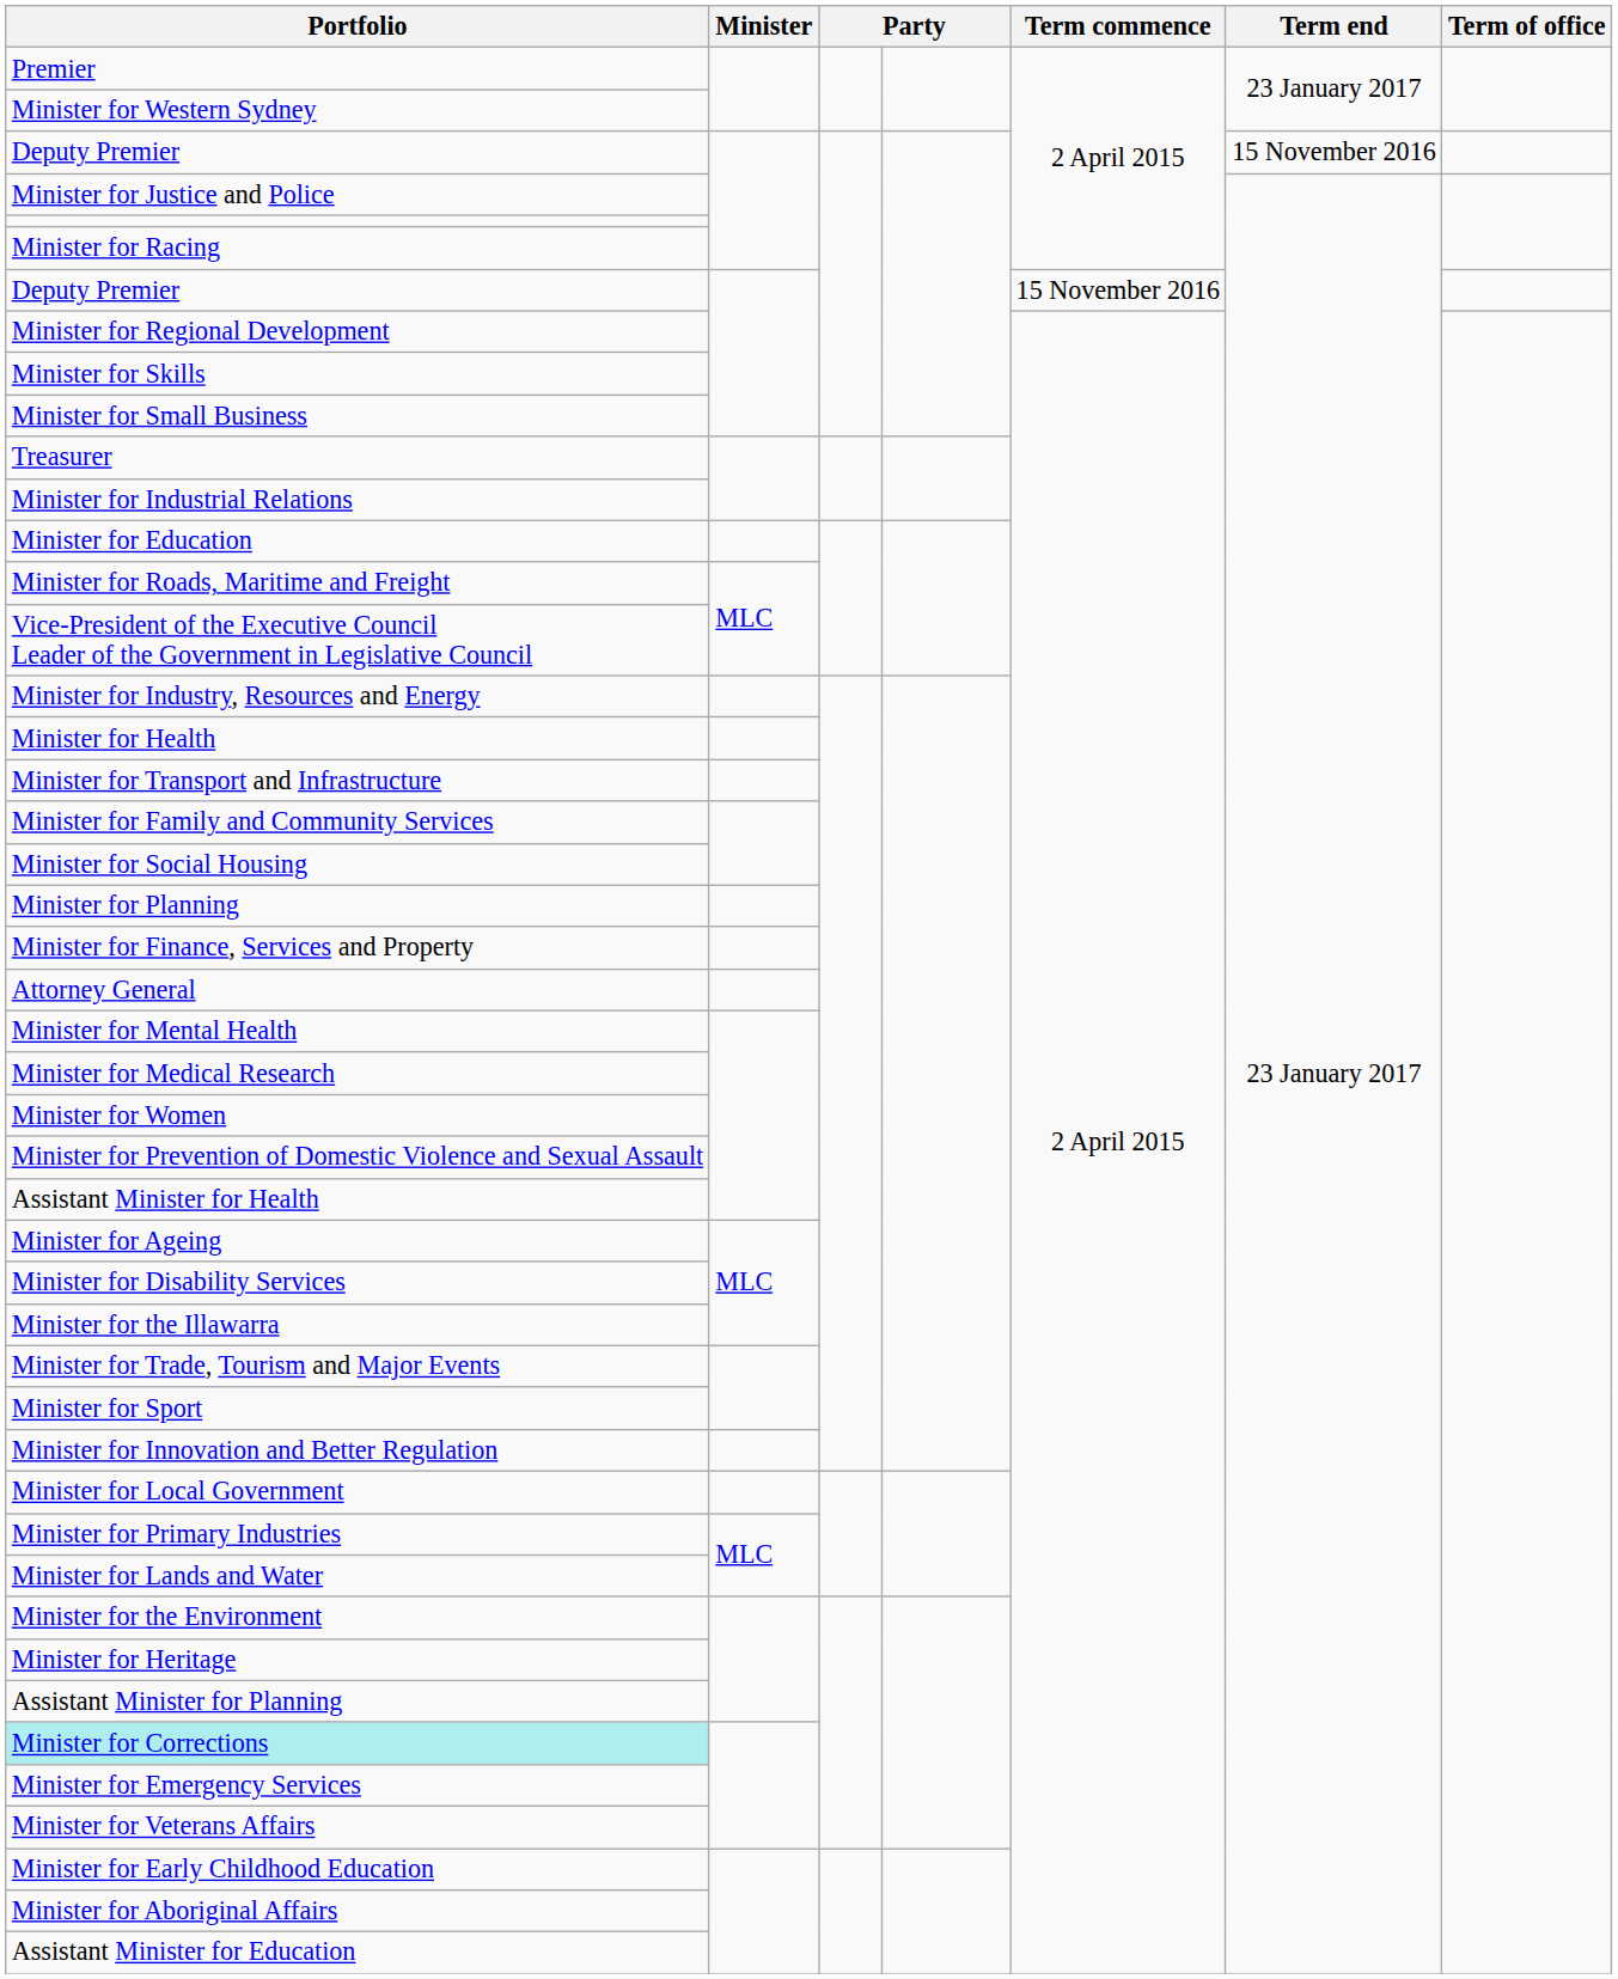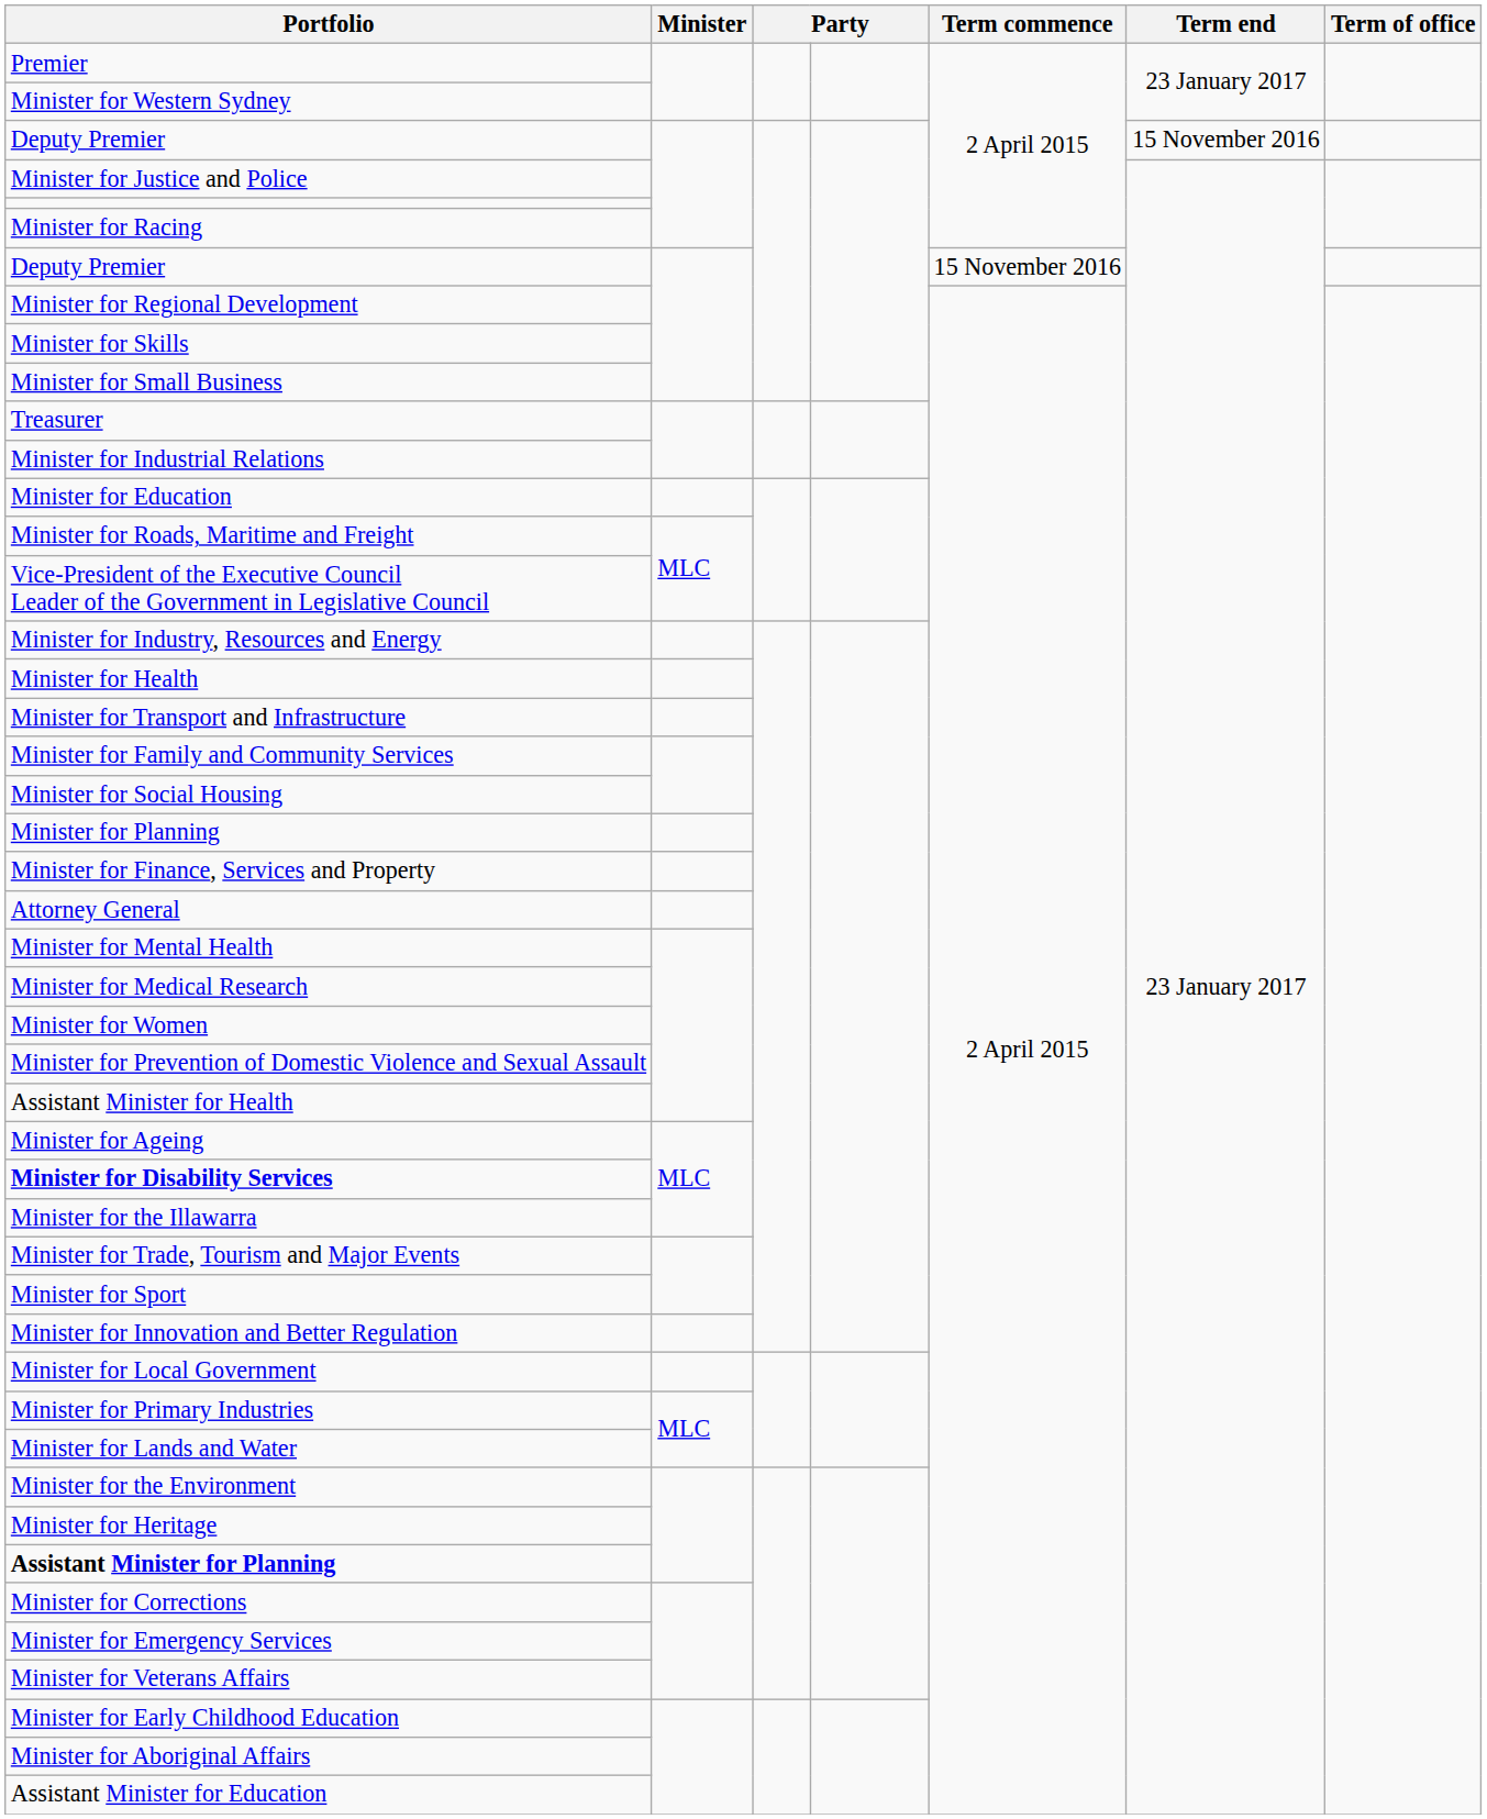Minister for Disability Services | Portfolio: normal -> bold
Assistant Minister for Planning | Portfolio: normal -> bold
Minister for Corrections | Portfolio: paleturquoise background -> no background
